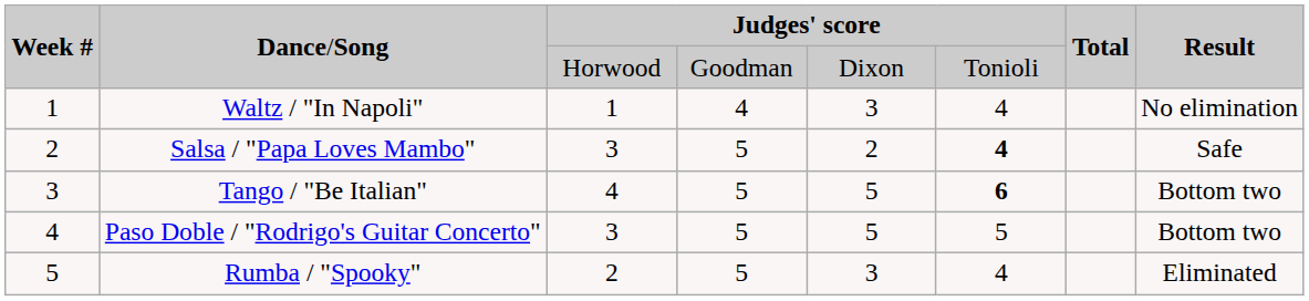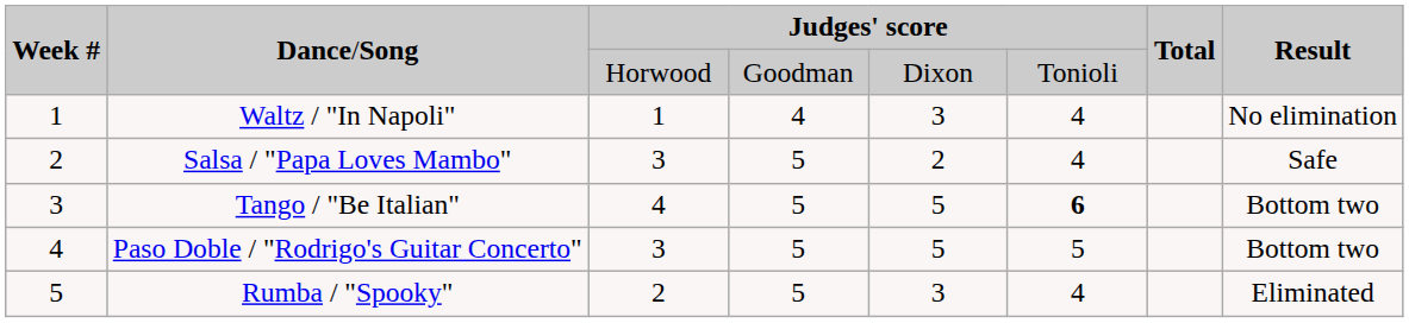Salsa / "Papa Loves Mambo" | column 6: bold -> normal
